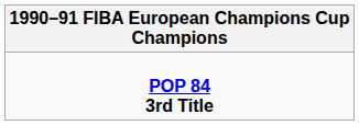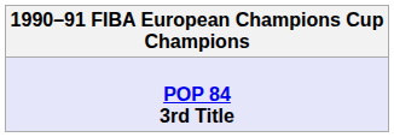row 2 | column 1: no background -> lavender background
